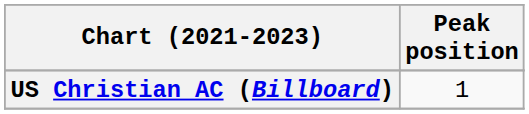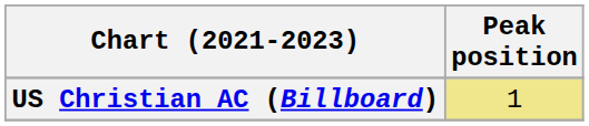US Christian AC (Billboard) | Peak position: no background -> khaki background
